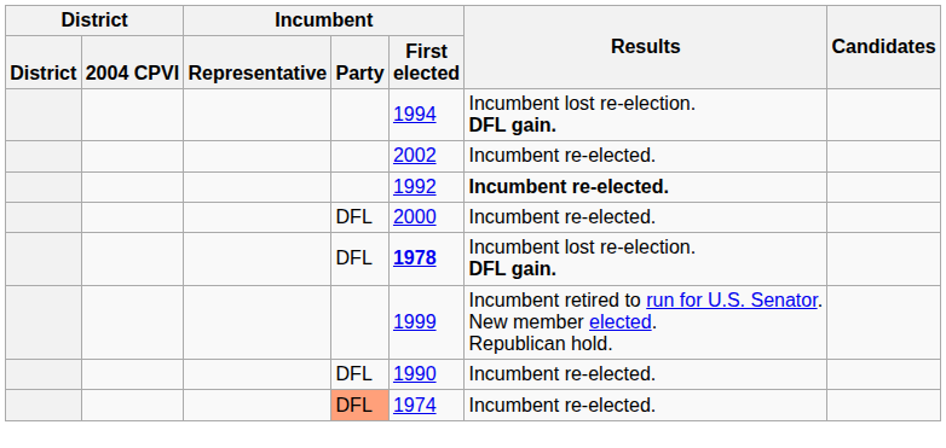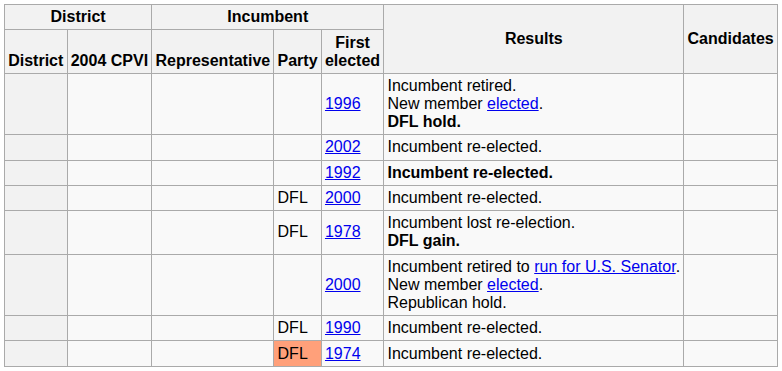row 3 | Incumbent / First elected: 1994 -> 1996
row 3 | Results: Incumbent lost re-election. DFL gain. -> Incumbent retired. New member elected. DFL hold.
row 7 | Incumbent / First elected: bold -> normal
row 8 | Incumbent / First elected: 1999 -> 2000
